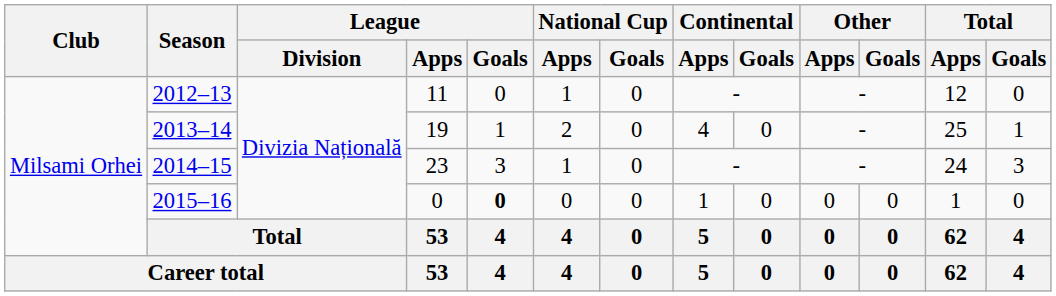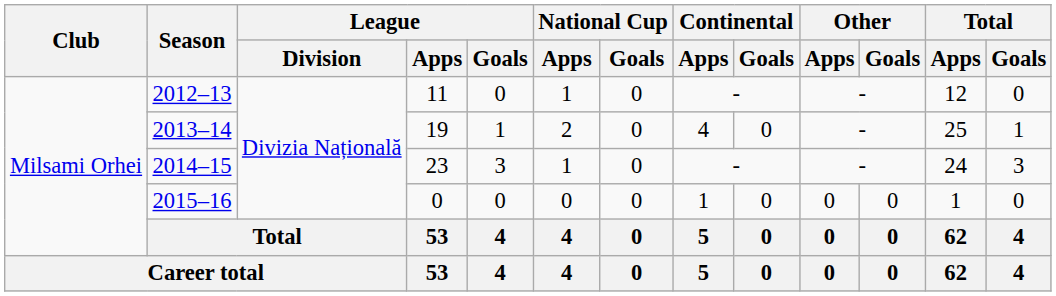2015–16 | League / Goals: bold -> normal
